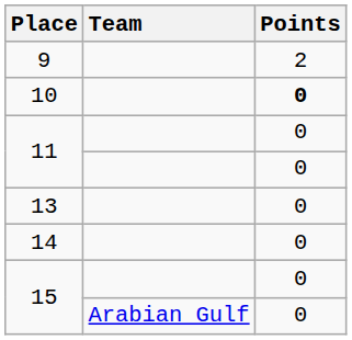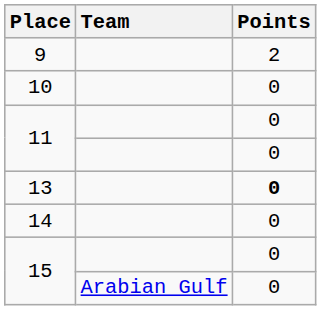10 | Points: bold -> normal
13 | Points: normal -> bold
